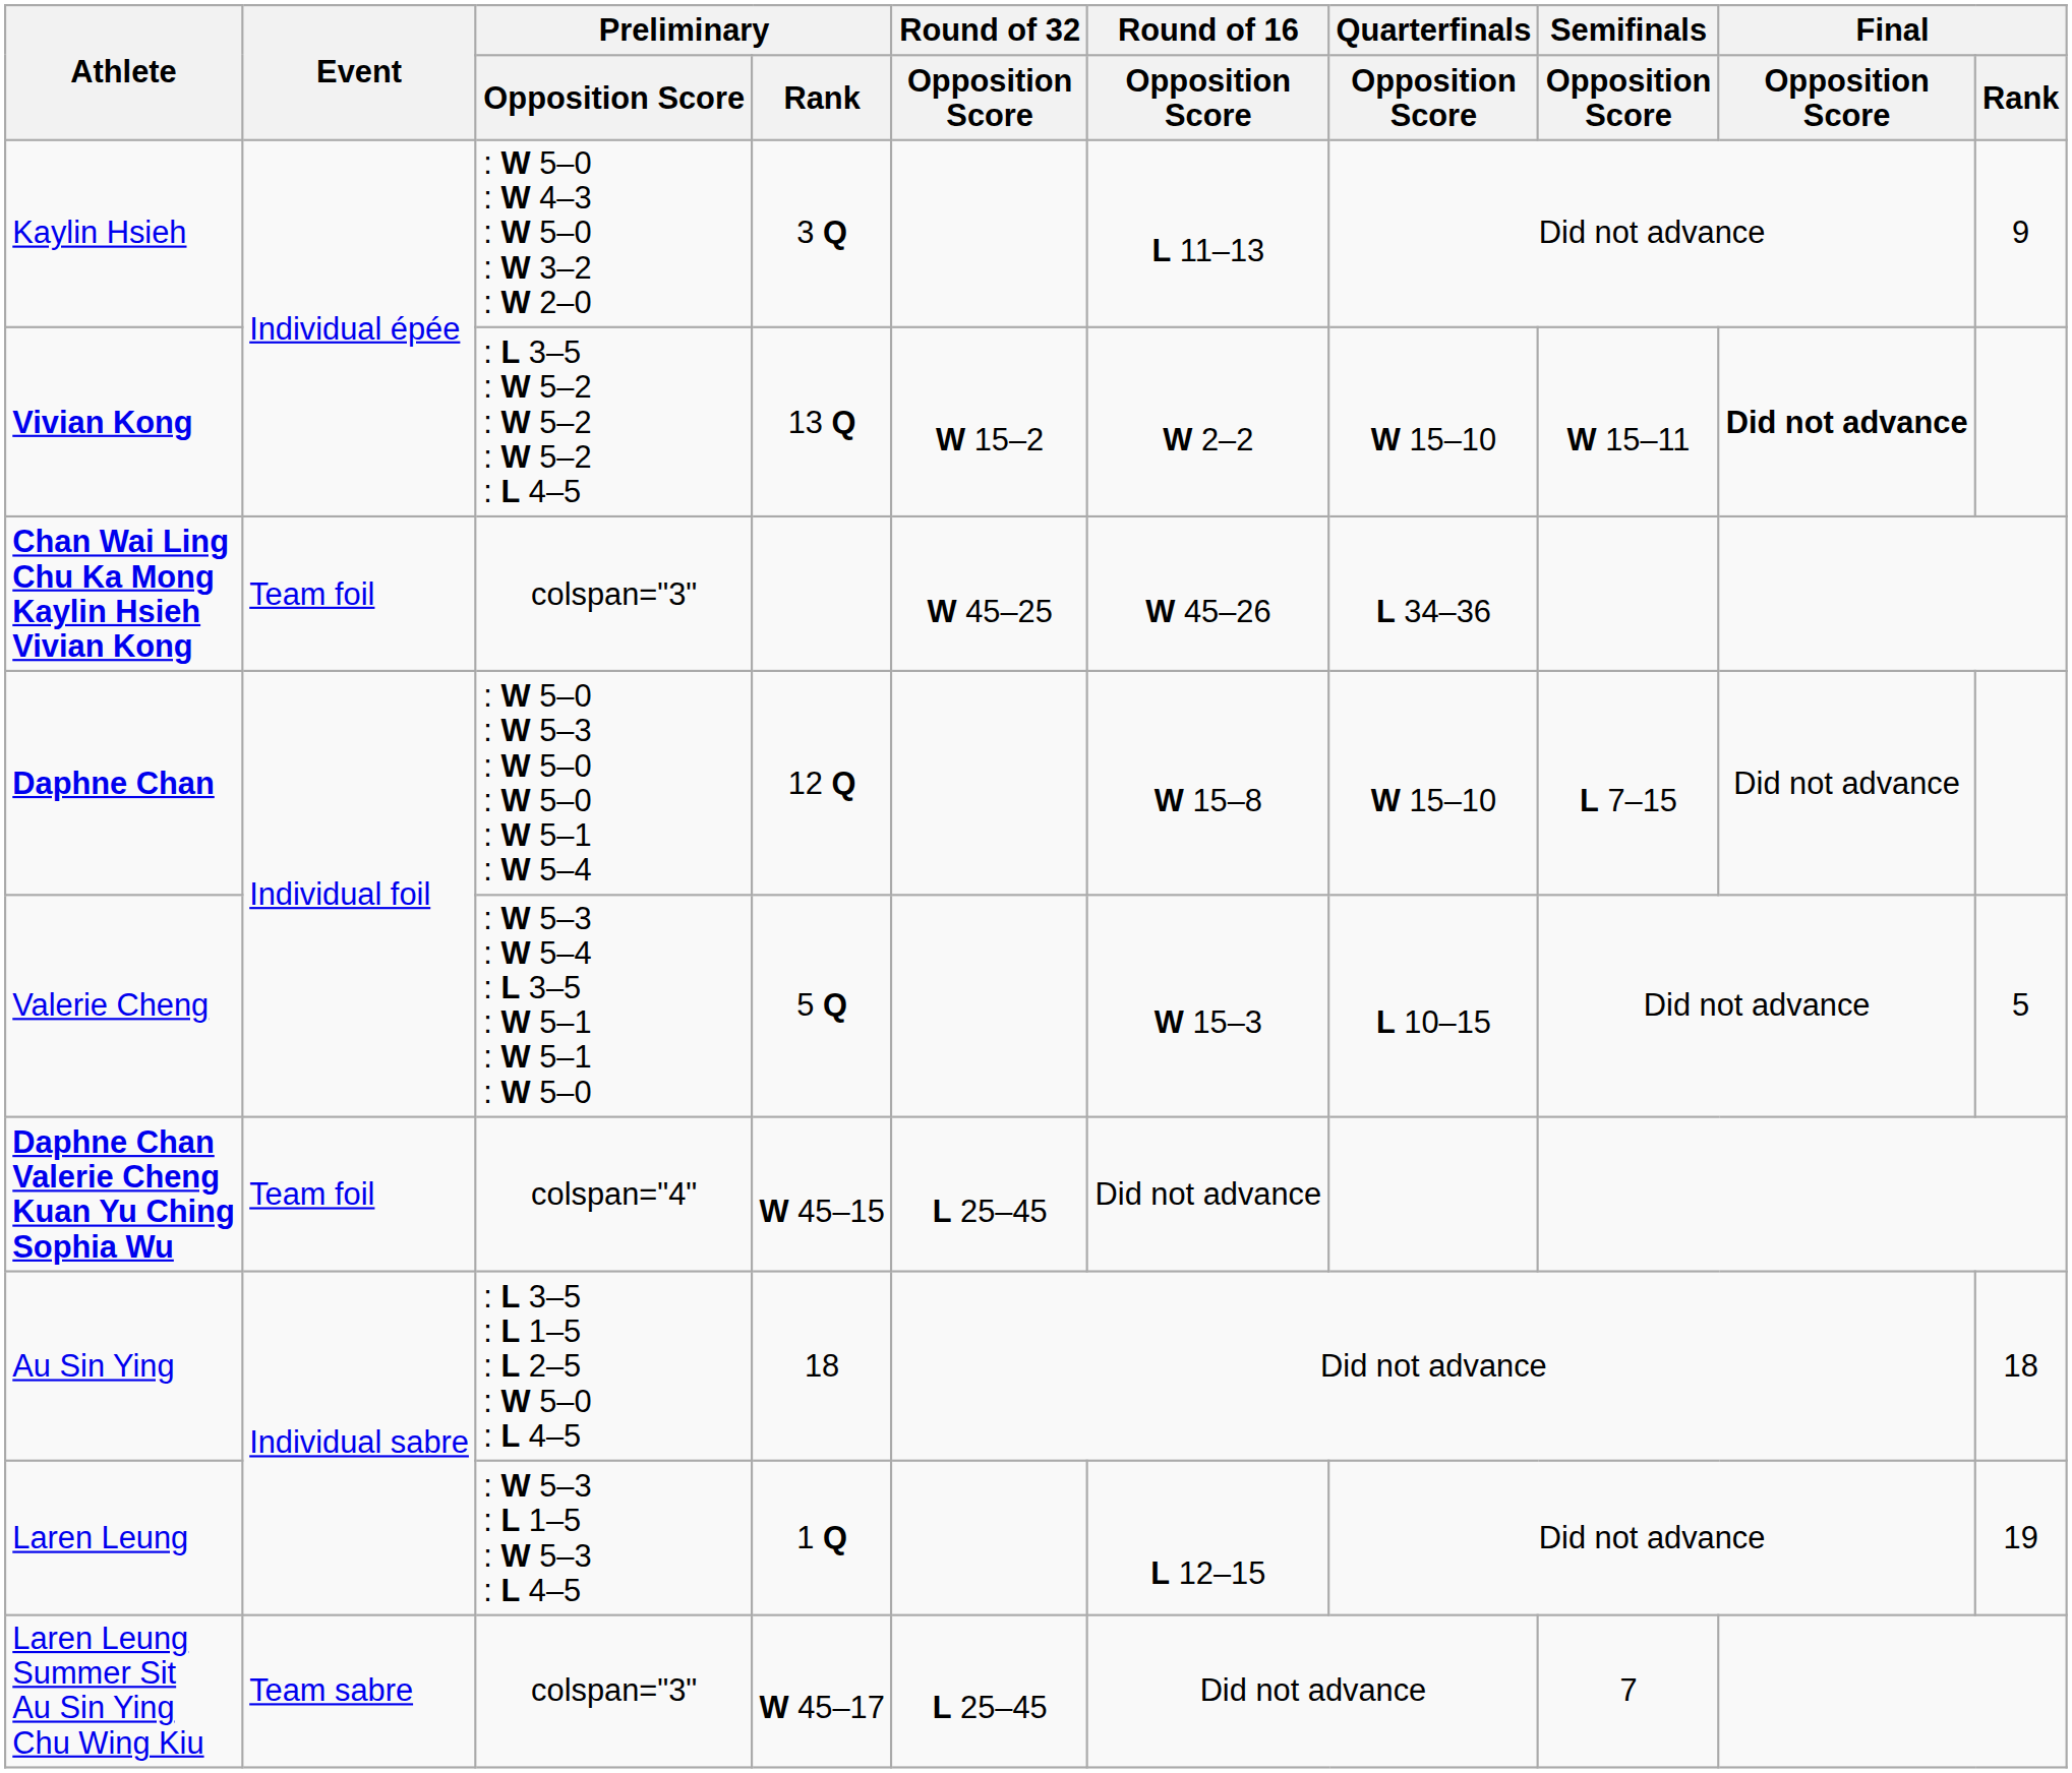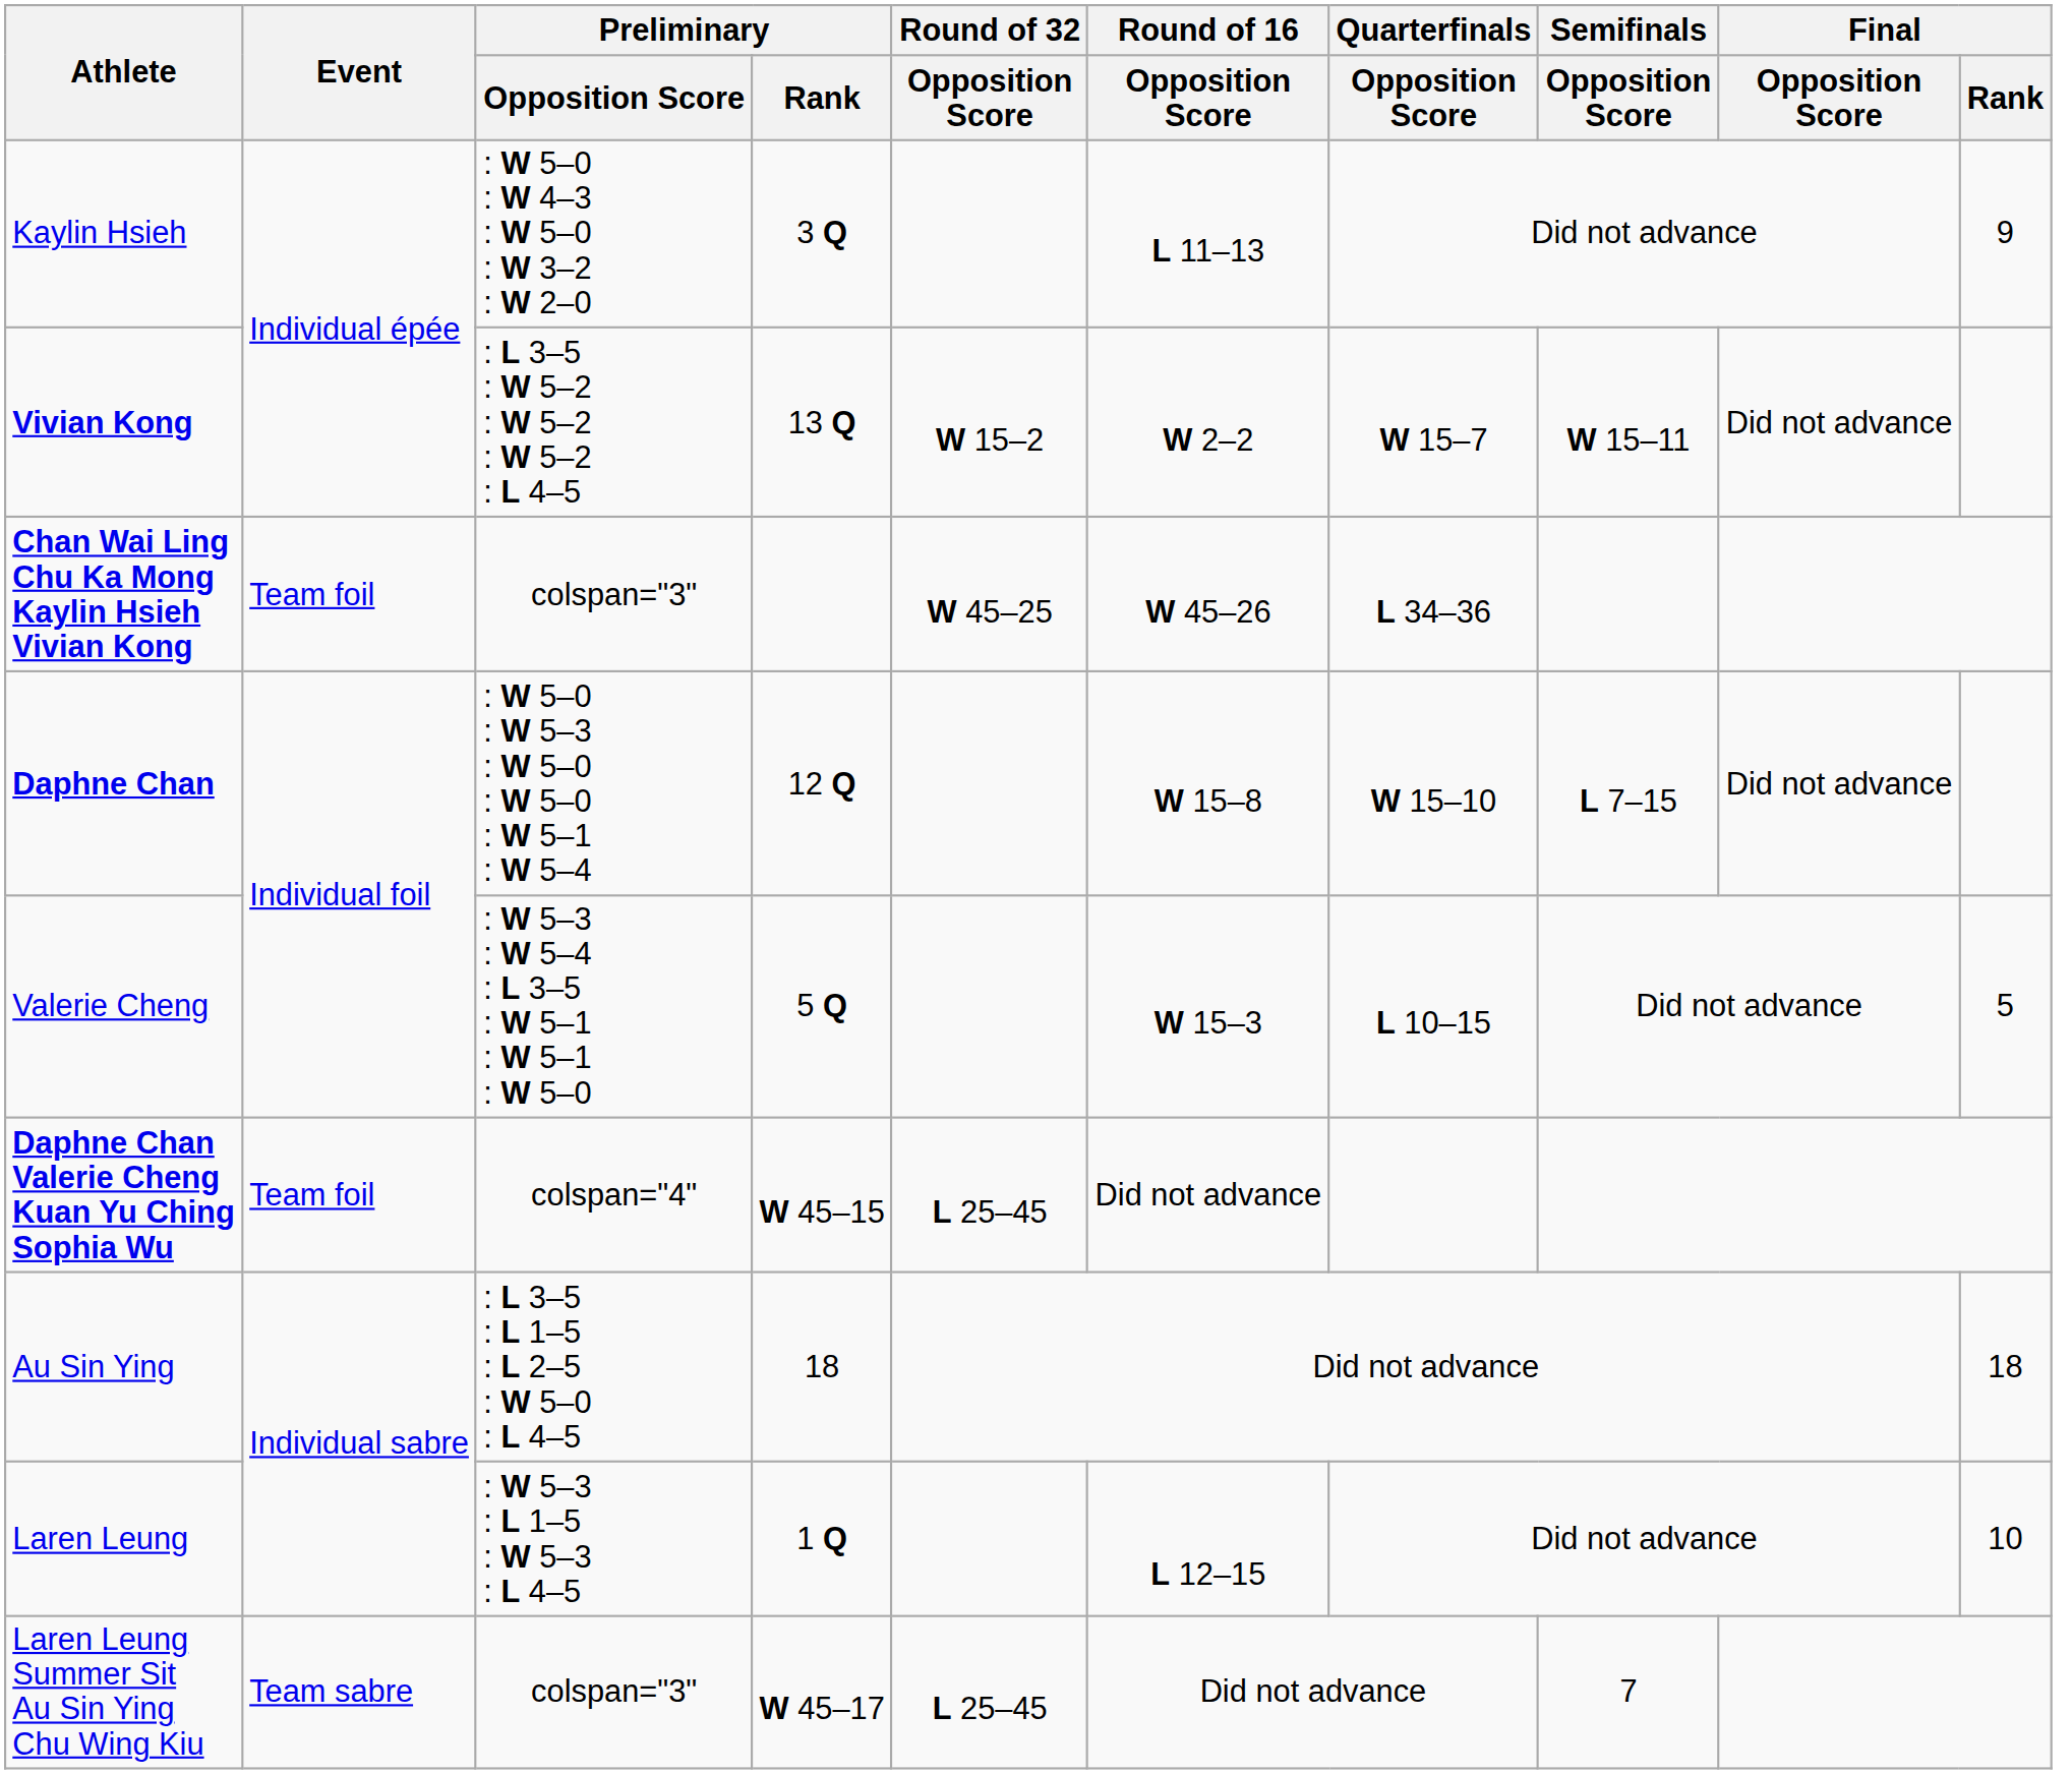Vivian Kong | Quarterfinals / Opposition Score: W 15–10 -> W 15–7
Vivian Kong | Final / Opposition Score: bold -> normal
Laren Leung | Final / Rank: 19 -> 10
